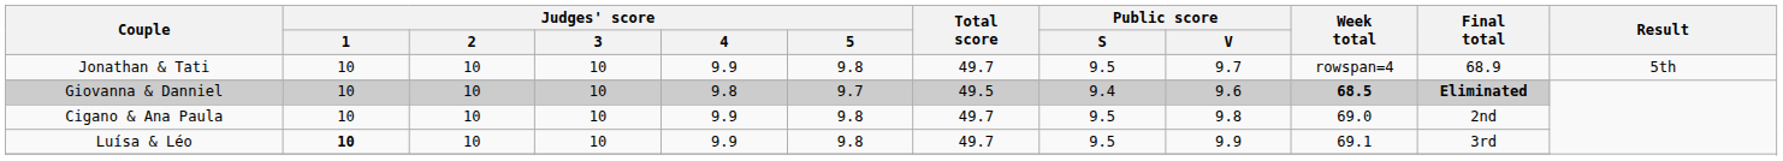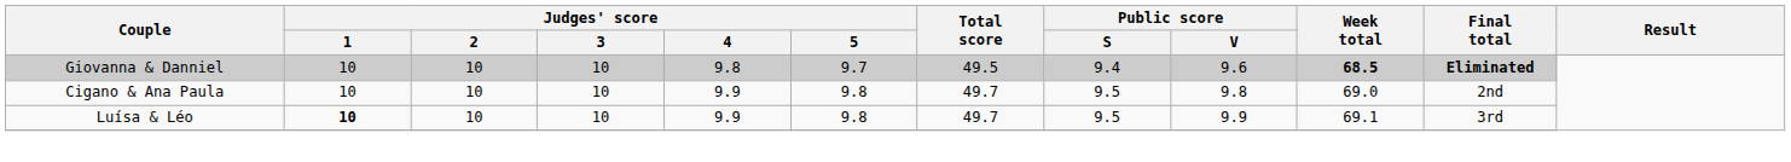- row: Jonathan & Tati | 10 | 10 | 10 | 9.9 | 9.8 | 49.7 | 9.5 | 9.7 | rowspan=4 | 68.9 | 5th
